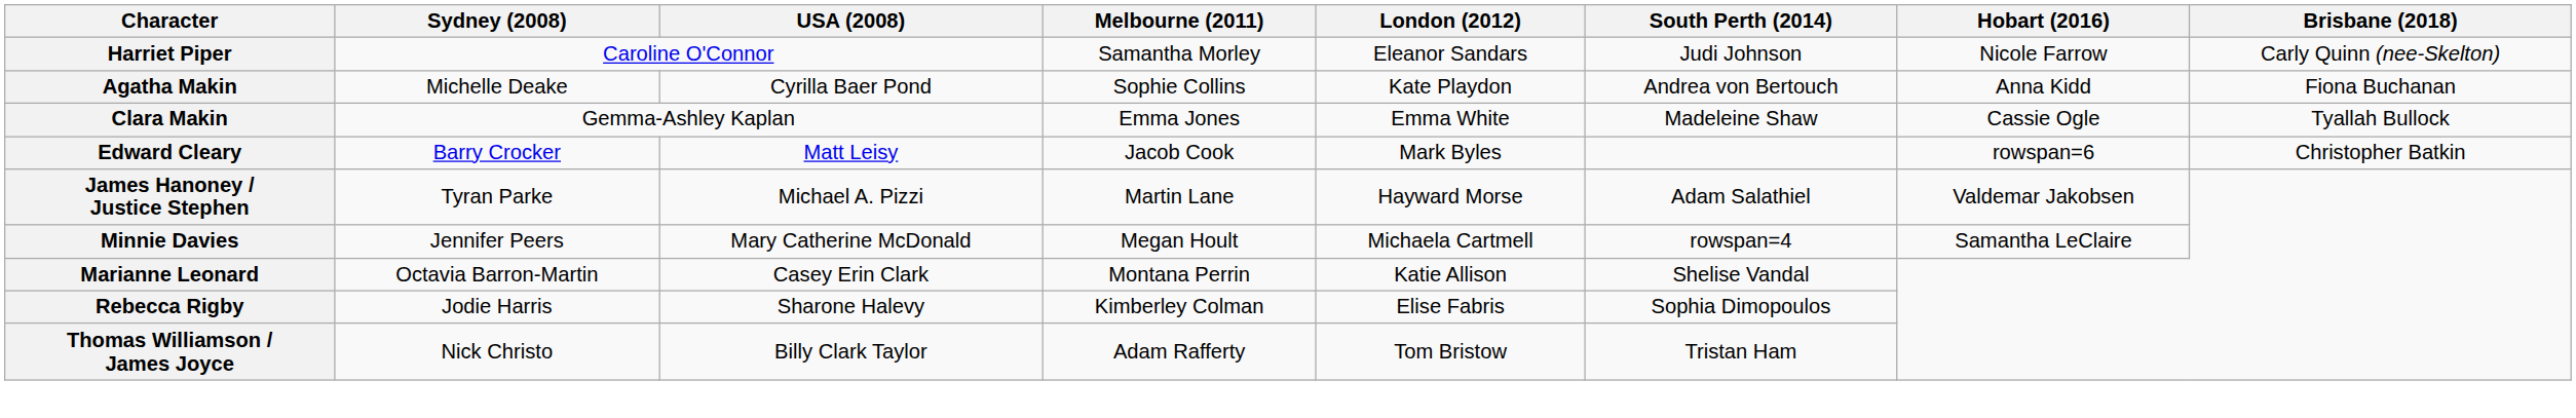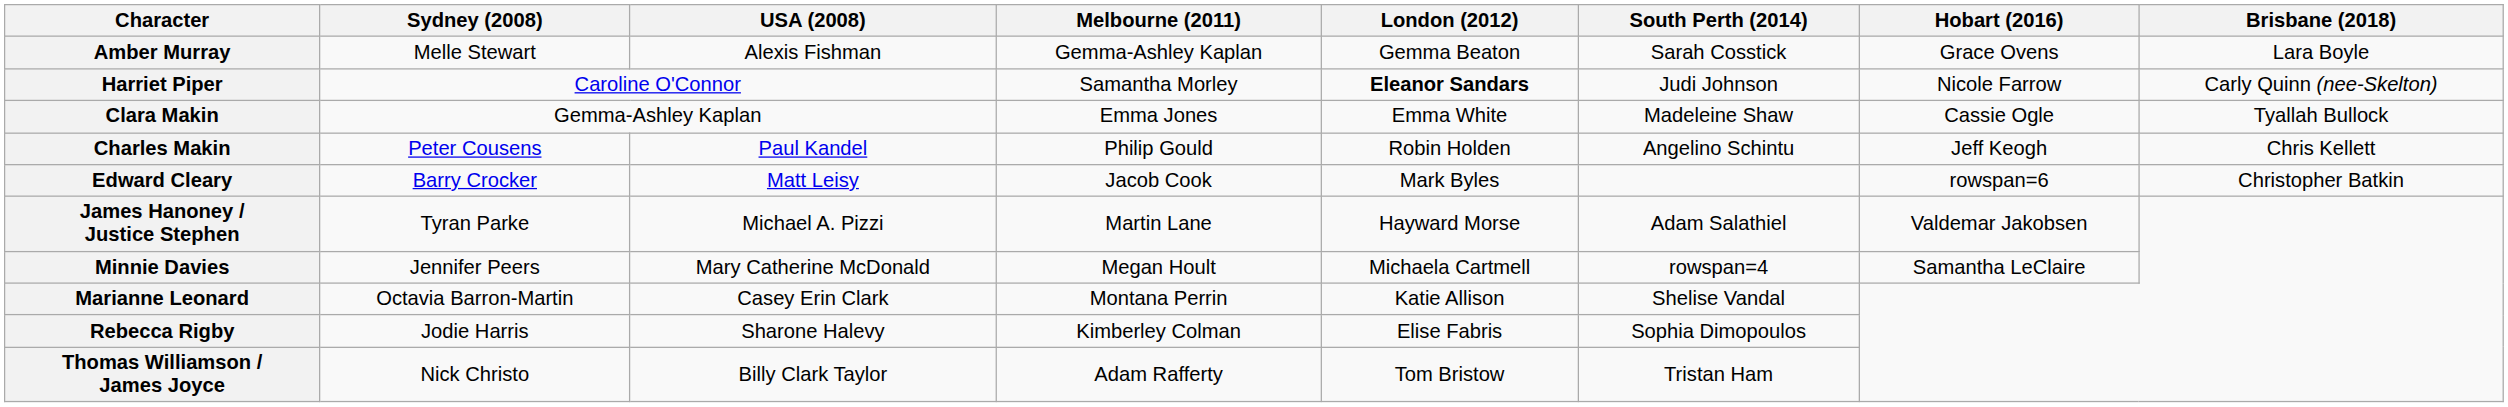+ row: Amber Murray | Melle Stewart | Alexis Fishman | Gemma-Ashley Kaplan | Gemma Beaton | Sarah Cosstick | Grace Ovens | Lara Boyle
Harriet Piper | London (2012): normal -> bold
- row: Agatha Makin | Michelle Deake | Cyrilla Baer Pond | Sophie Collins | Kate Playdon | Andrea von Bertouch | Anna Kidd | Fiona Buchanan
+ row: Charles Makin | Peter Cousens | Paul Kandel | Philip Gould | Robin Holden | Angelino Schintu | Jeff Keogh | Chris Kellett
